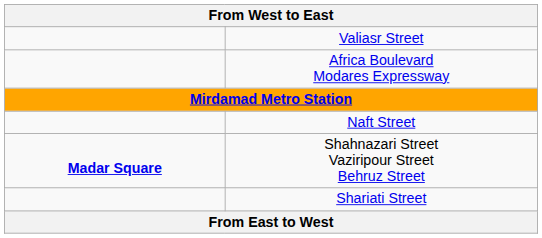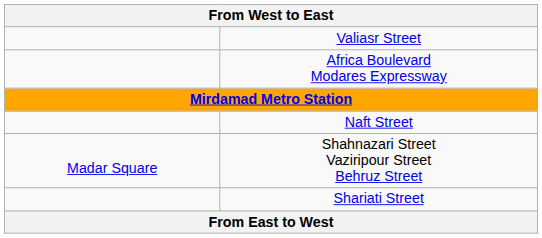Shahnazari Street Vaziripour Street Behruz Street | column 1: bold -> normal
